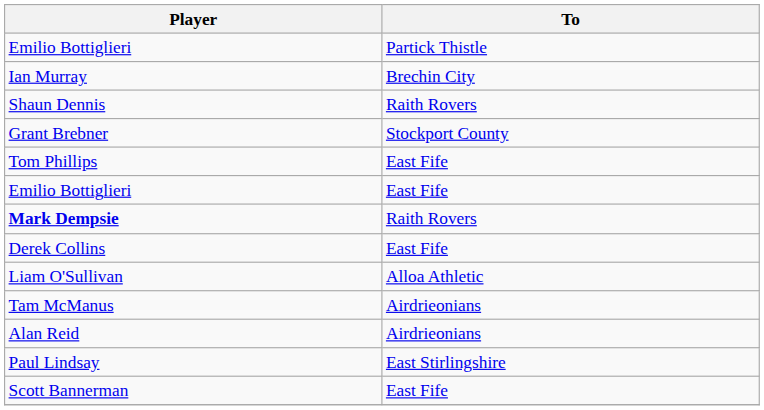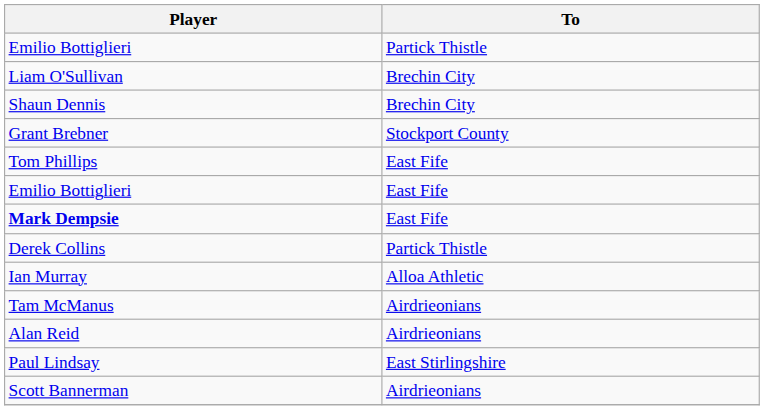row 3 | Player: Ian Murray -> Liam O'Sullivan
row 4 | To: Raith Rovers -> Brechin City
row 8 | To: Raith Rovers -> East Fife
row 9 | To: East Fife -> Partick Thistle
row 10 | Player: Liam O'Sullivan -> Ian Murray
row 14 | To: East Fife -> Airdrieonians
